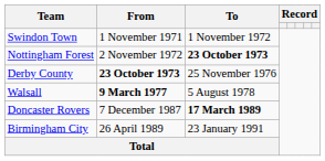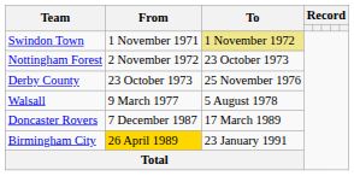Swindon Town | To: no background -> khaki background
Nottingham Forest | To: bold -> normal
Derby County | From: bold -> normal
Walsall | From: bold -> normal
Doncaster Rovers | To: bold -> normal
Birmingham City | From: no background -> gold background
